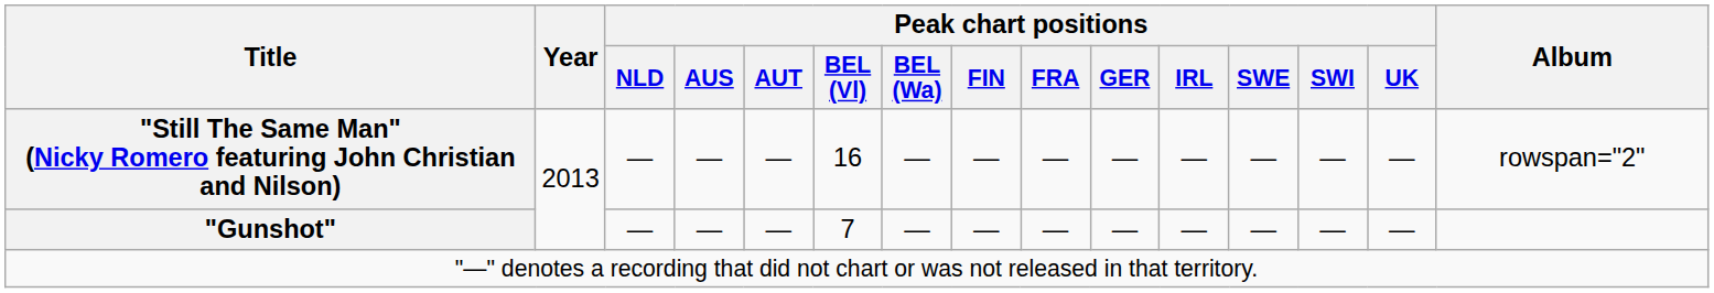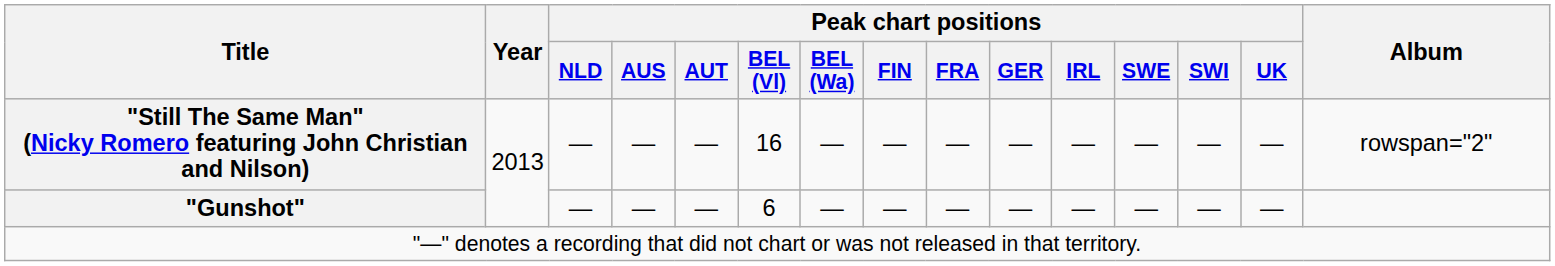"Gunshot" | Peak chart positions / BEL (Vl): 7 -> 6
